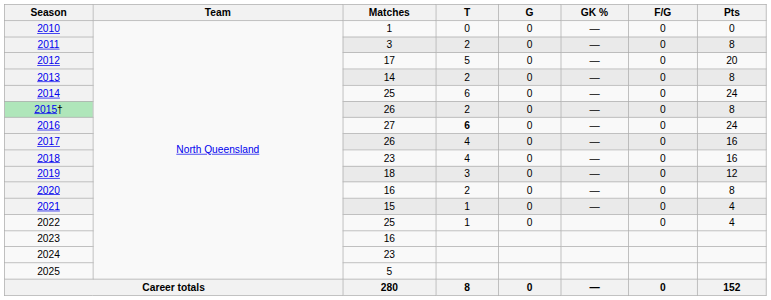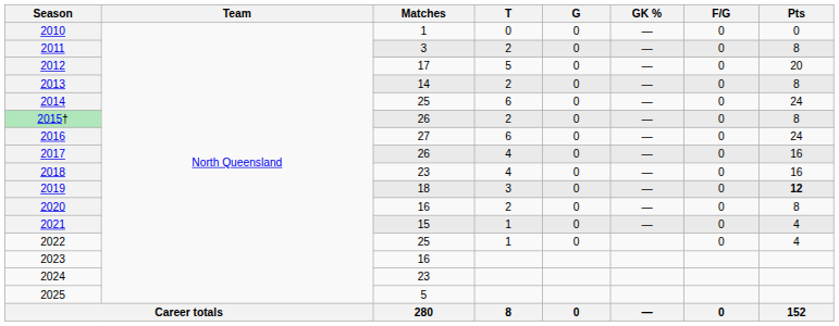2016 | T: bold -> normal
2019 | Pts: normal -> bold
